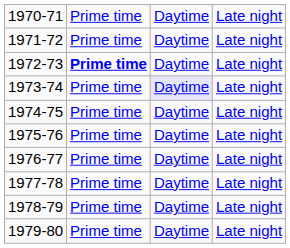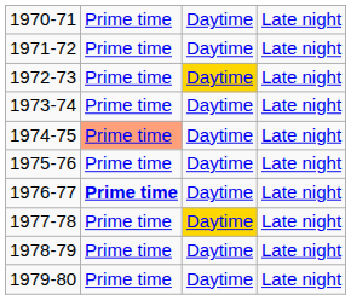1972-73 | column 2: bold -> normal
1972-73 | column 3: no background -> gold background
1973-74 | column 3: lavender background -> no background
1974-75 | column 2: no background -> lightsalmon background
1976-77 | column 2: normal -> bold
1977-78 | column 3: no background -> gold background
